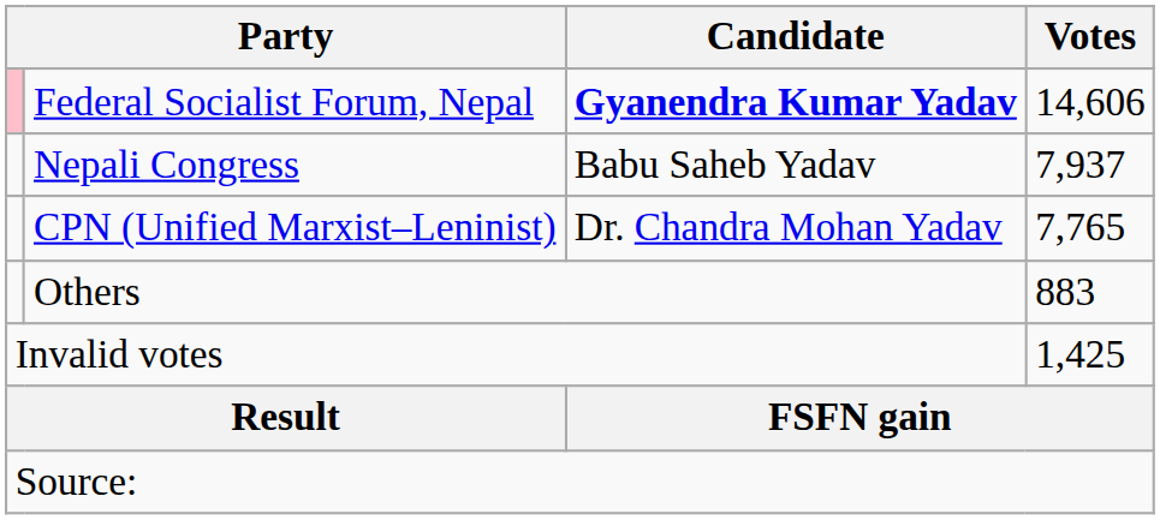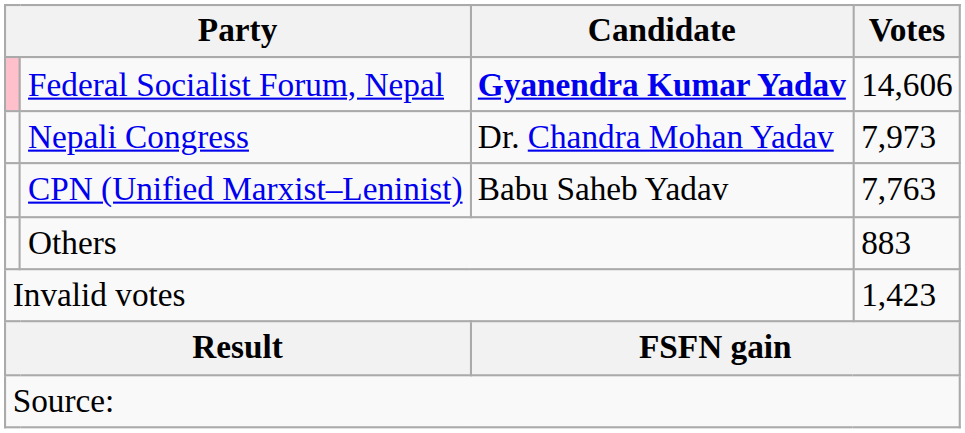Nepali Congress | Candidate: Babu Saheb Yadav -> Dr. Chandra Mohan Yadav
Nepali Congress | Votes: 7,937 -> 7,973
CPN (Unified Marxist–Leninist) | Candidate: Dr. Chandra Mohan Yadav -> Babu Saheb Yadav
CPN (Unified Marxist–Leninist) | Votes: 7,765 -> 7,763
Invalid votes | Votes: 1,425 -> 1,423
